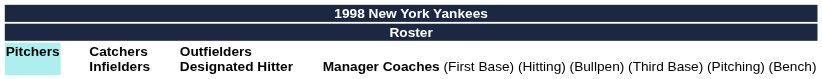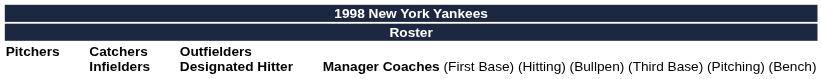Pitchers | column 1: paleturquoise background -> no background
